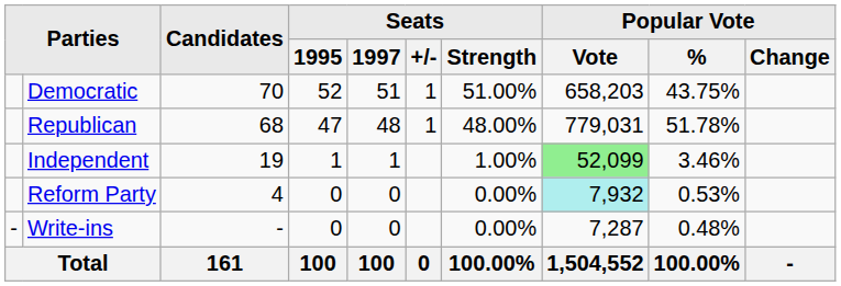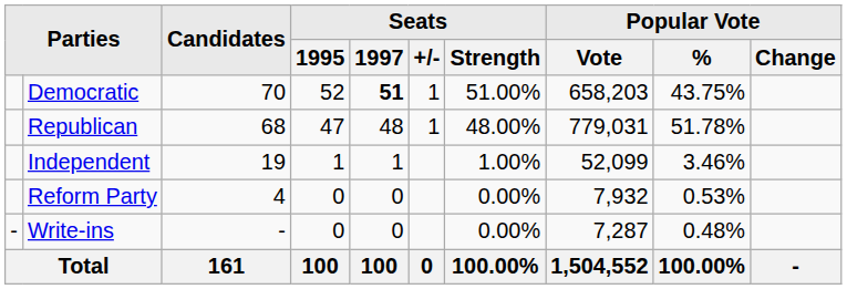Democratic | Seats / 1997: normal -> bold
Independent | Popular Vote / Vote: lightgreen background -> no background
Reform Party | Popular Vote / Vote: paleturquoise background -> no background
